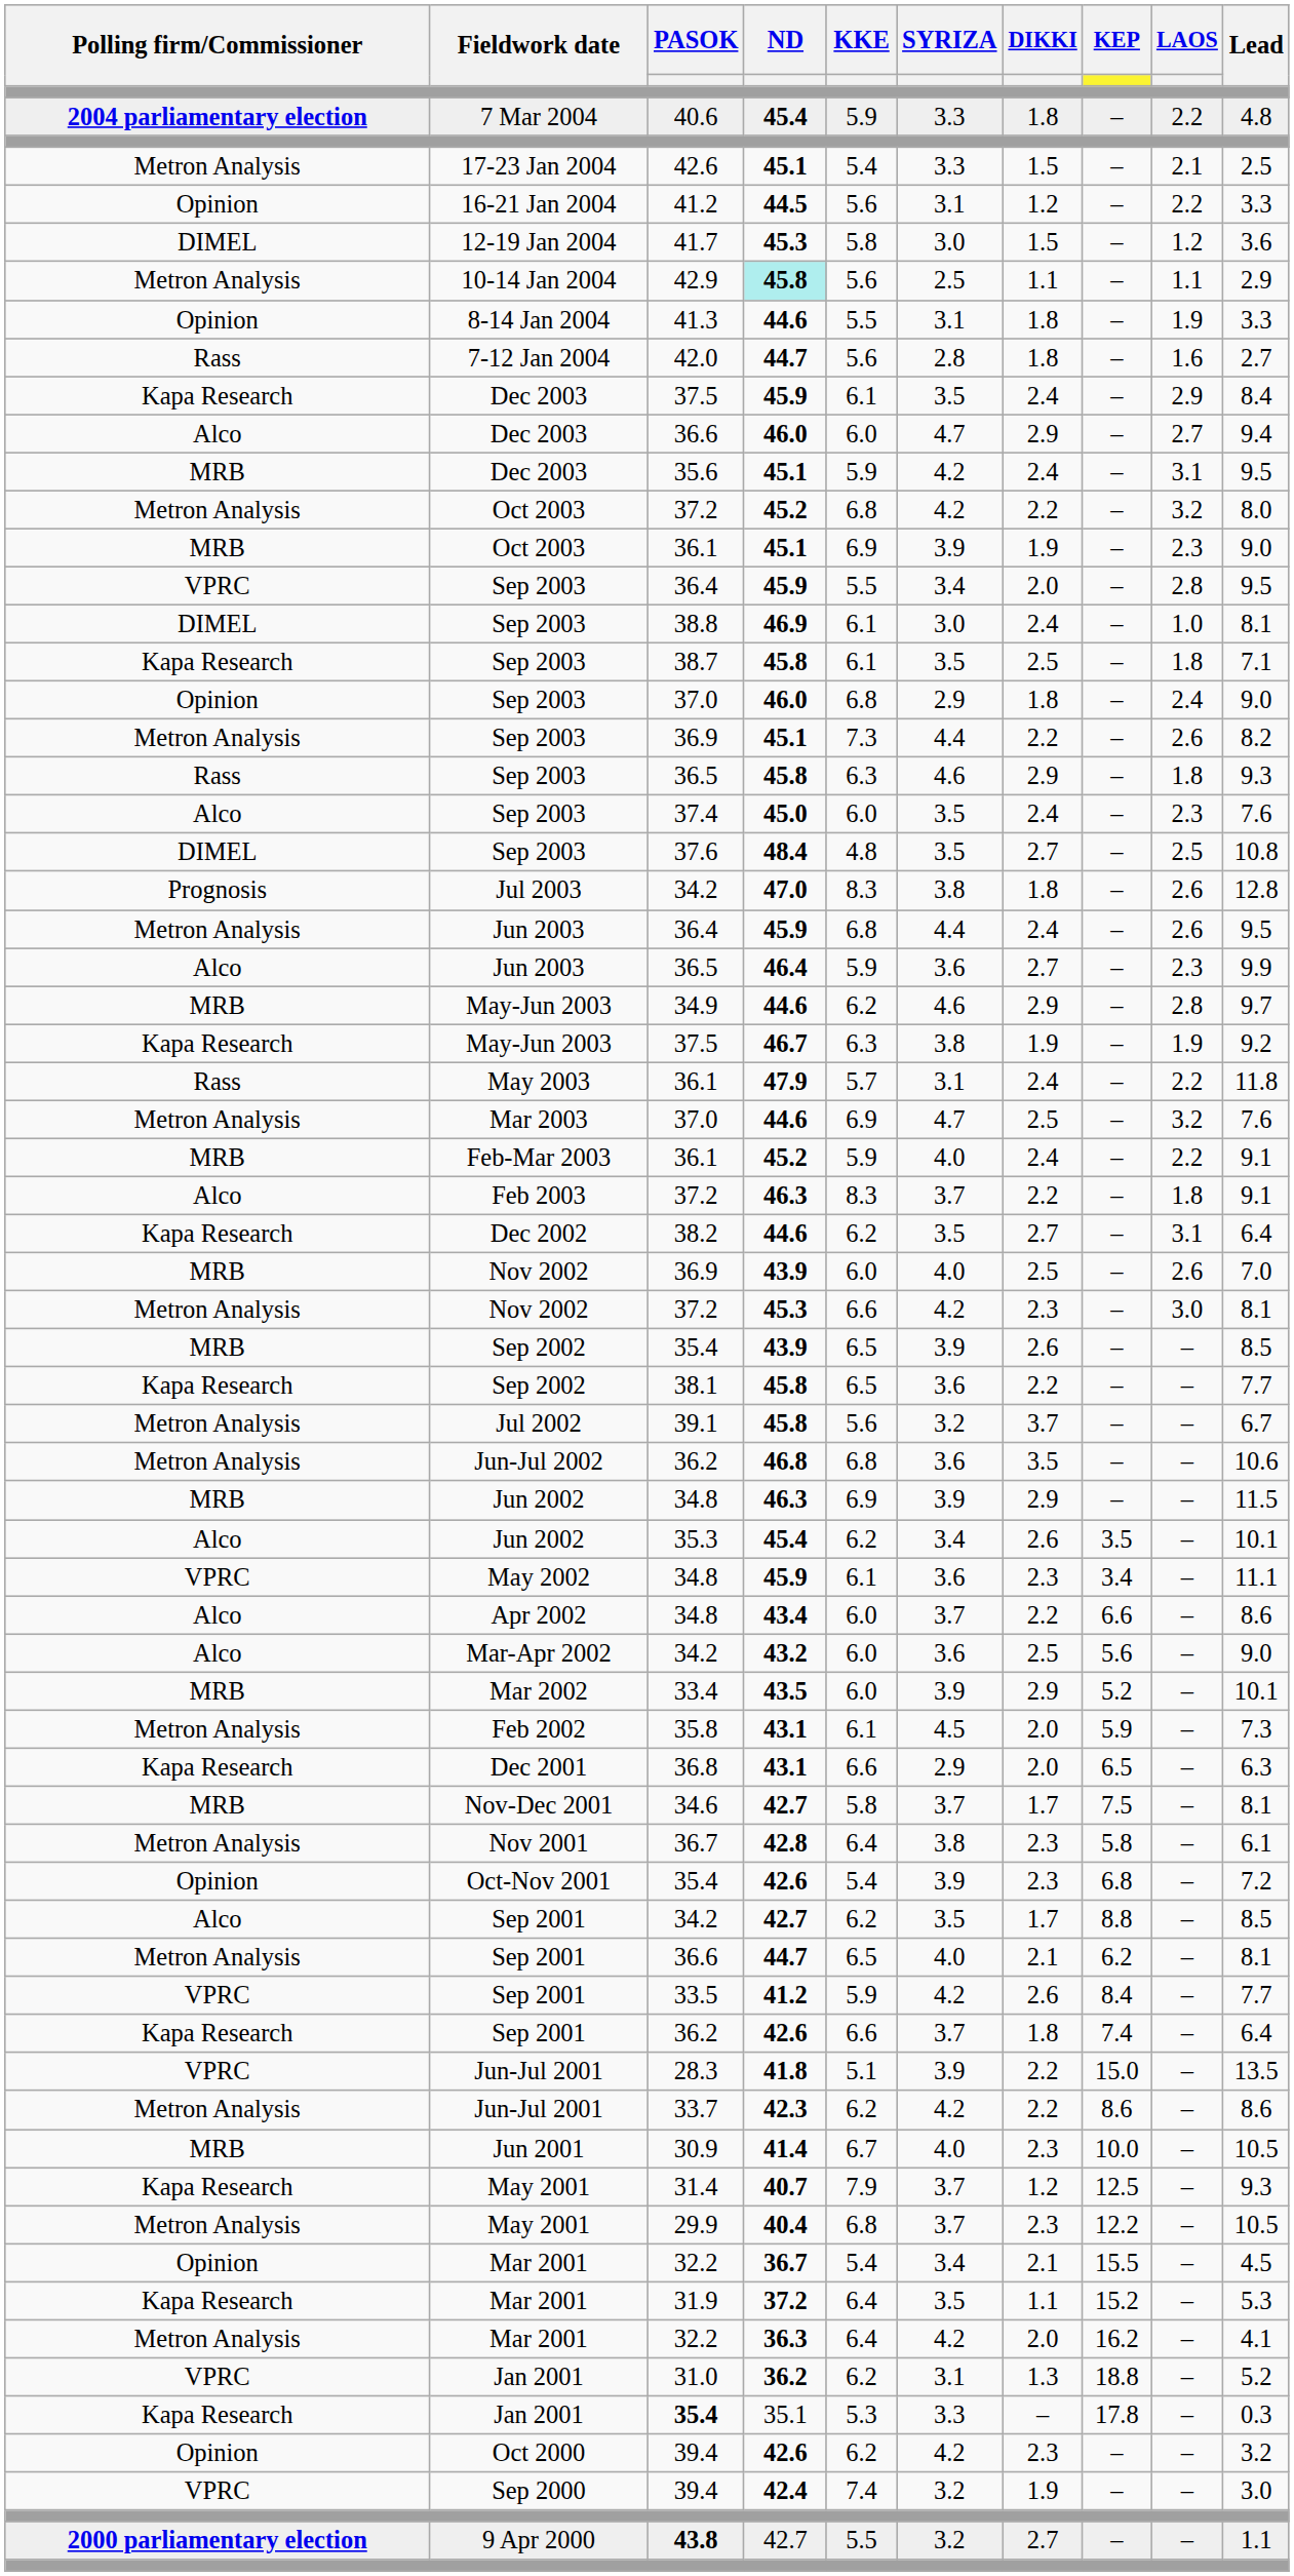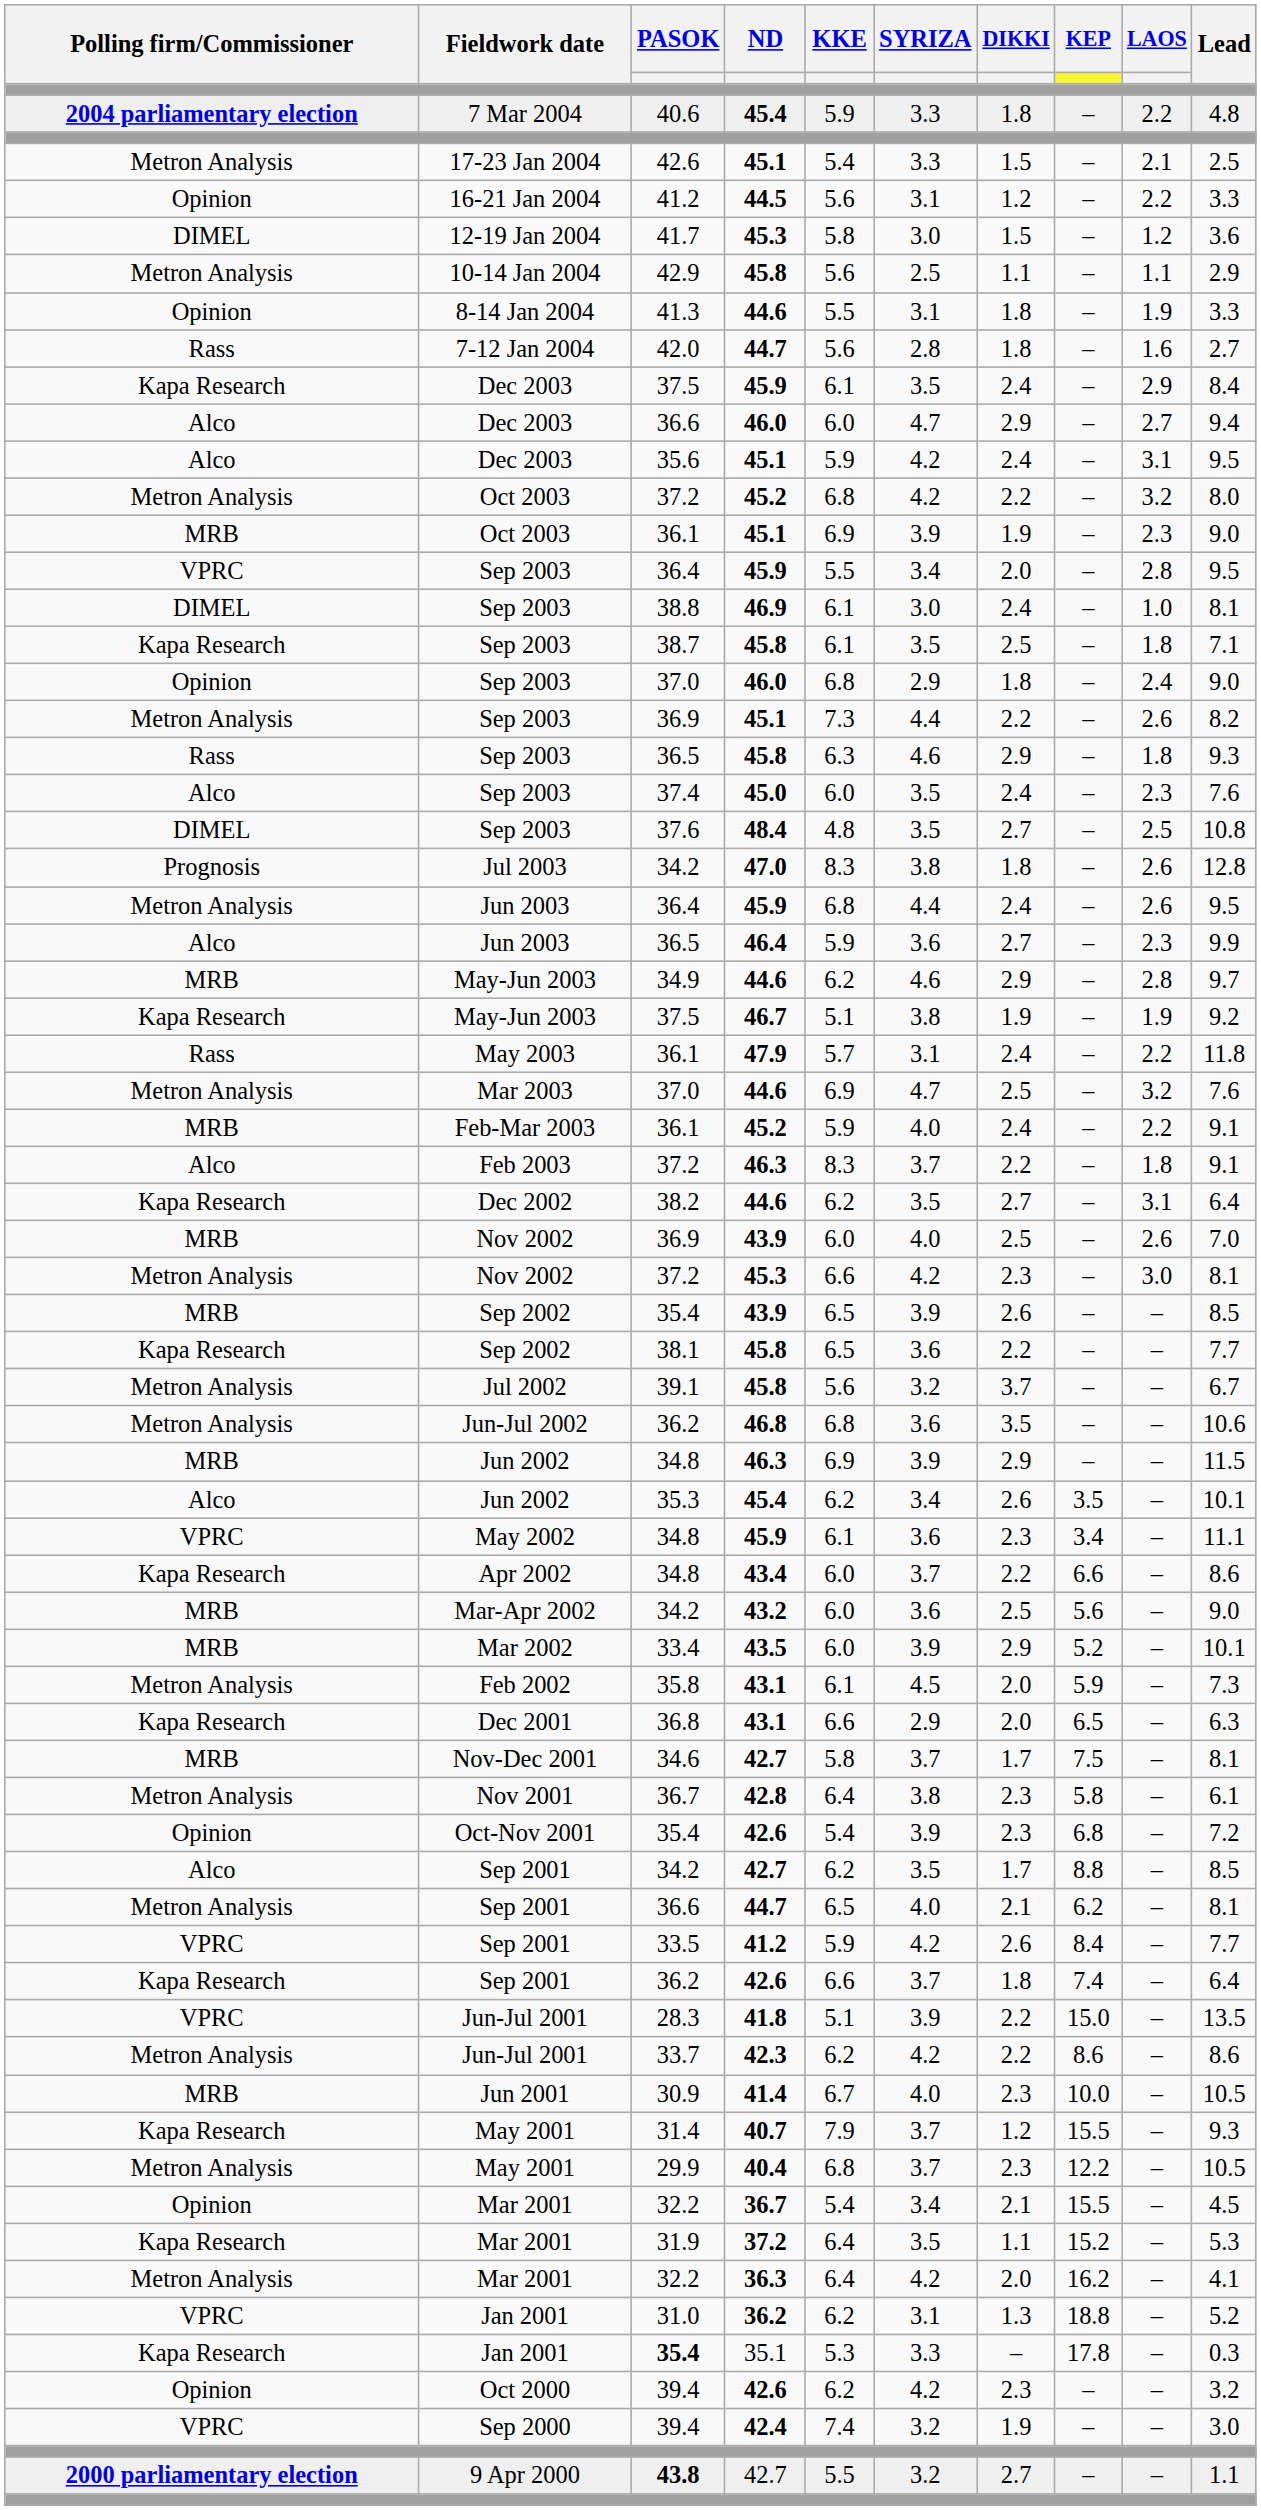42.9 | ND: paleturquoise background -> no background
35.6 | Polling firm/Commissioner: MRB -> Alco
May-Jun 2003 / 37.5 | KKE: 6.3 -> 5.1
Apr 2002 / 34.8 | Polling firm/Commissioner: Alco -> Kapa Research
Mar-Apr 2002 / 34.2 | Polling firm/Commissioner: Alco -> MRB
31.4 | KEP: 12.5 -> 15.5
